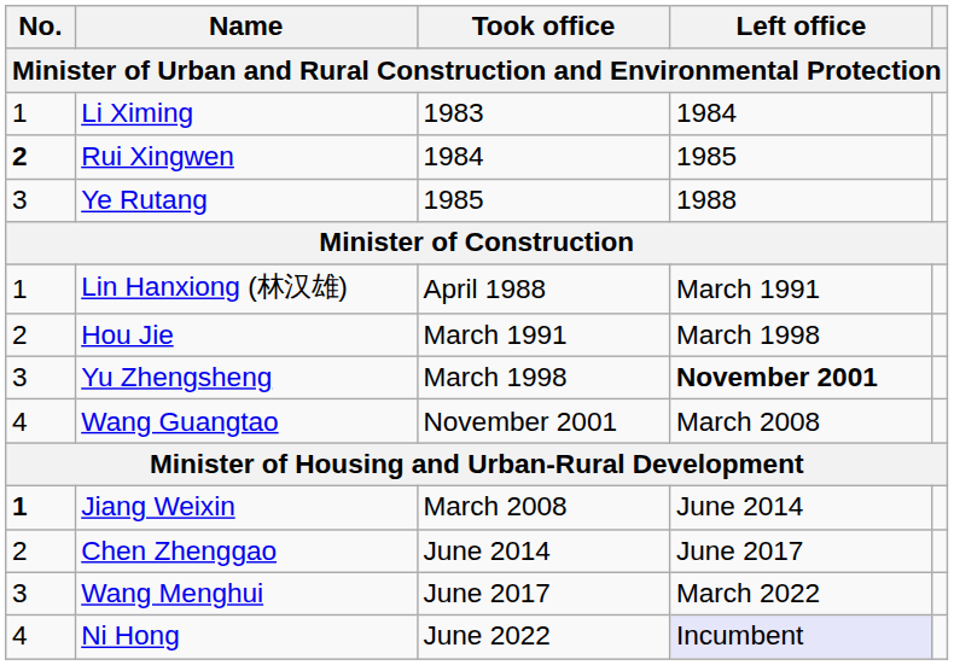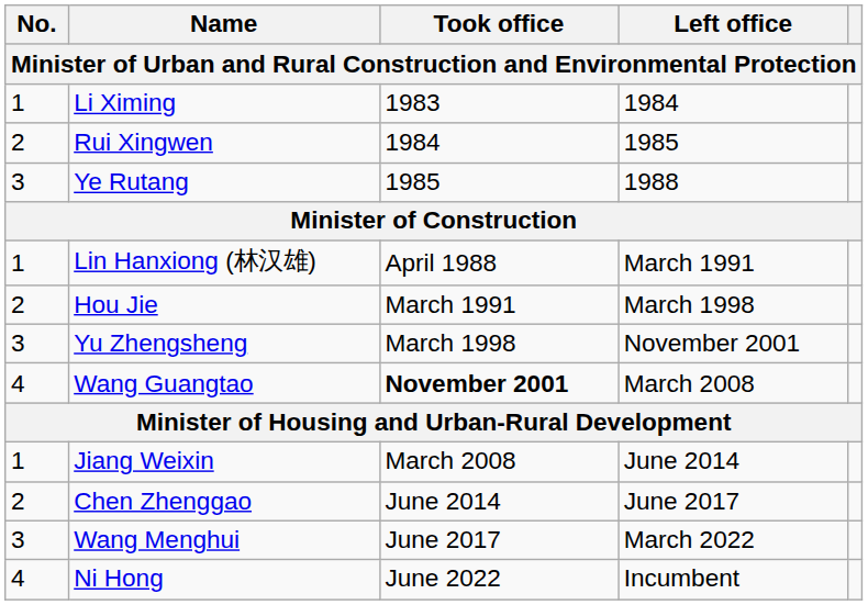Rui Xingwen | No.: bold -> normal
Yu Zhengsheng | Left office: bold -> normal
Wang Guangtao | Took office: normal -> bold
Jiang Weixin | No.: bold -> normal
Ni Hong | Left office: lavender background -> no background
